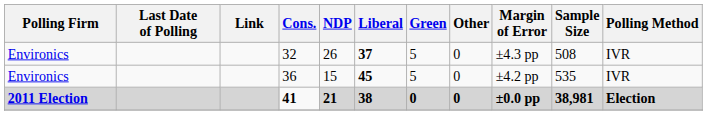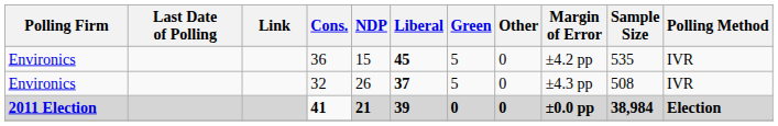rows swapped: 36 <-> 32
41 | Liberal: 38 -> 39
41 | Sample Size: 38,981 -> 38,984
